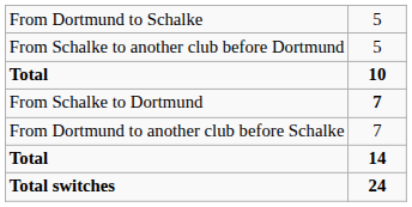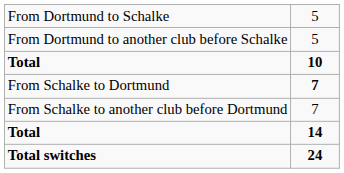row 2 | column 1: From Schalke to another club before Dortmund -> From Dortmund to another club before Schalke
row 5 | column 1: From Dortmund to another club before Schalke -> From Schalke to another club before Dortmund
